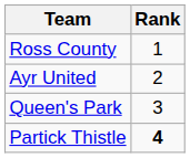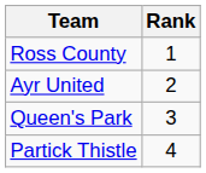Partick Thistle | Rank: bold -> normal
